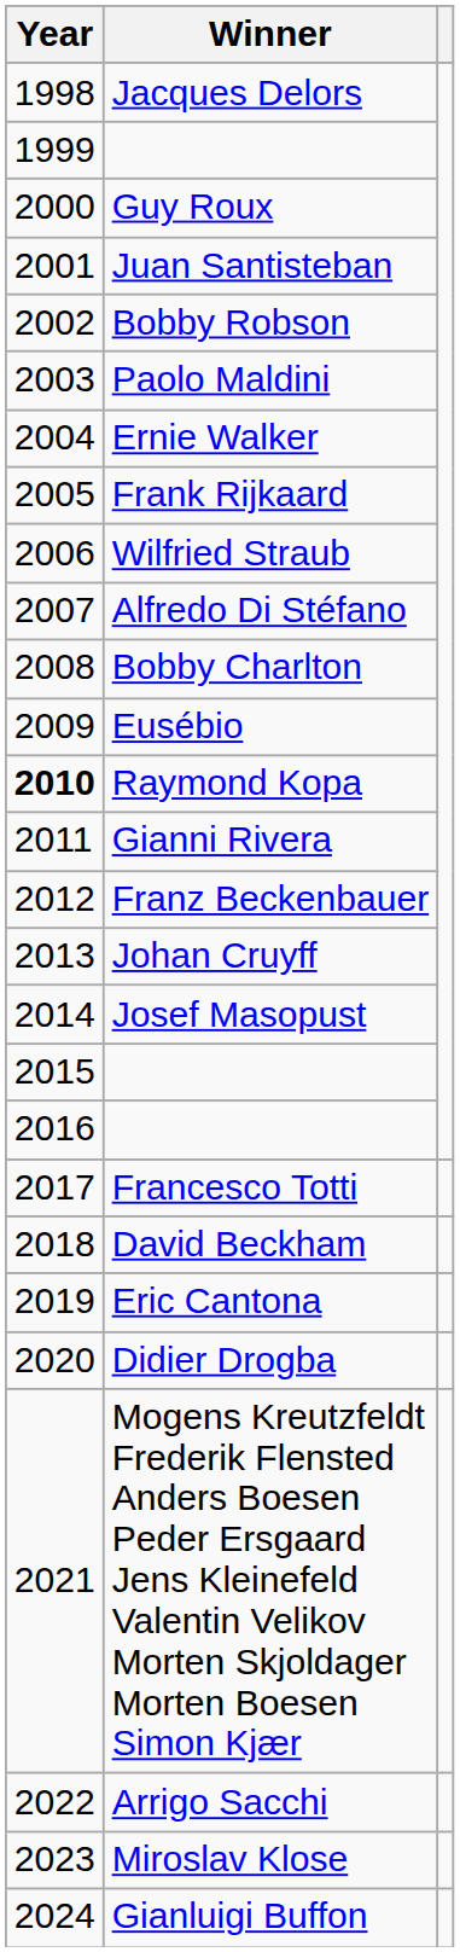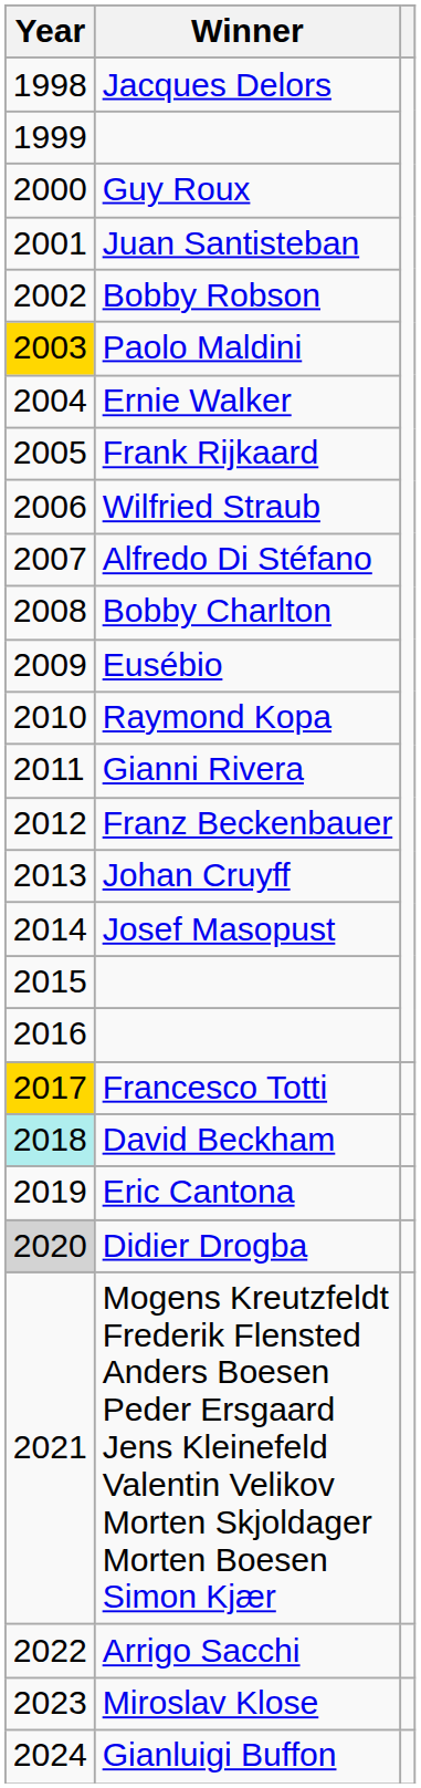Paolo Maldini | Year: no background -> gold background
Raymond Kopa | Year: bold -> normal
Francesco Totti | Year: no background -> gold background
David Beckham | Year: no background -> paleturquoise background
Didier Drogba | Year: no background -> lightgrey background
